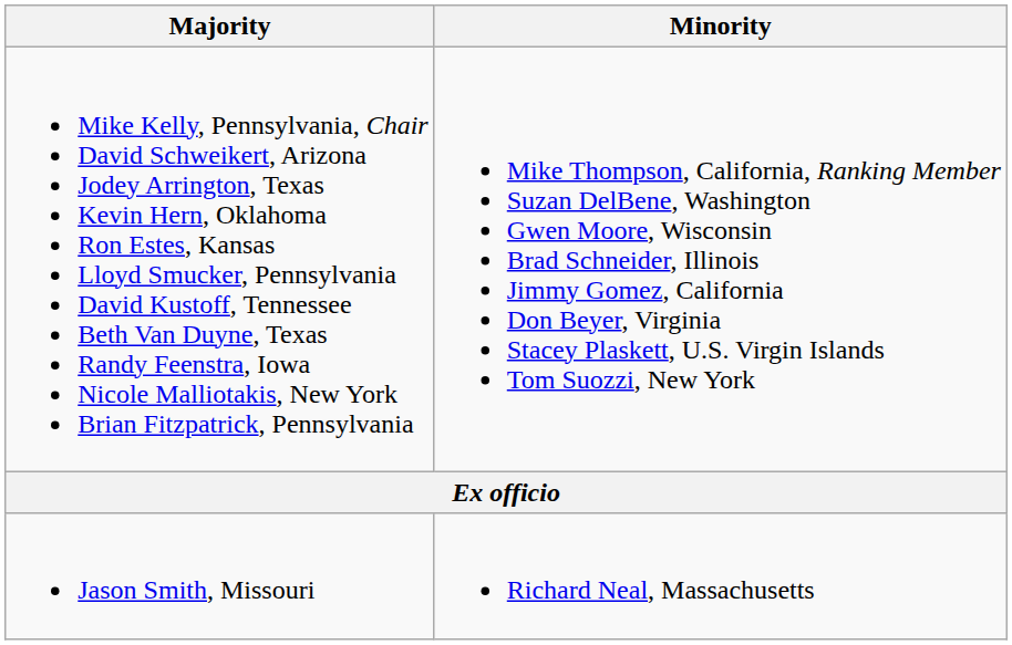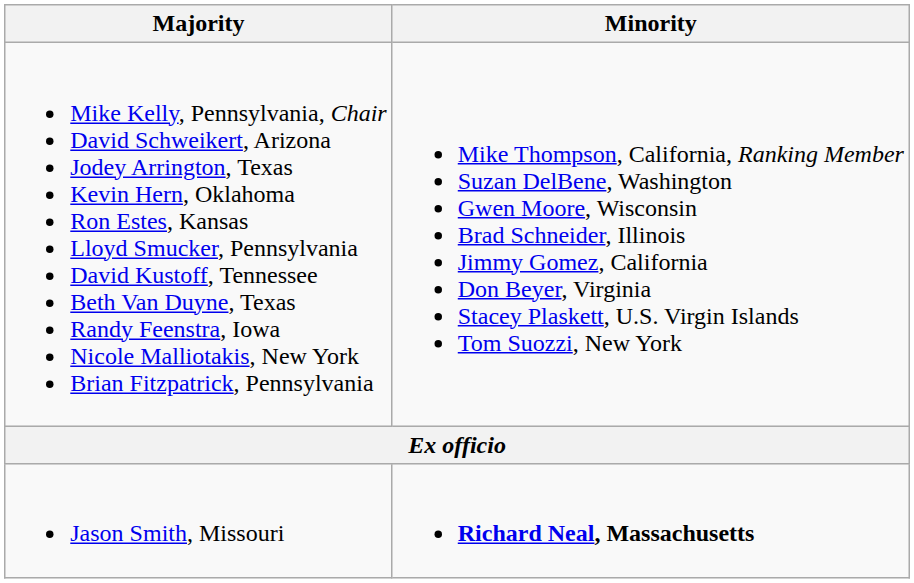Jason Smith, Missouri | Minority: normal -> bold
